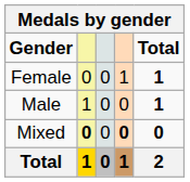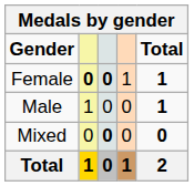Female | column 2: normal -> bold
Female | column 3: normal -> bold
Mixed | column 2: bold -> normal
Mixed | column 3: normal -> bold
Mixed | column 4: bold -> normal
